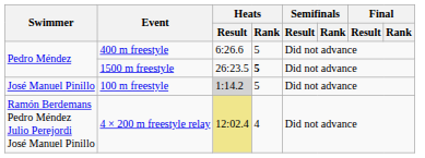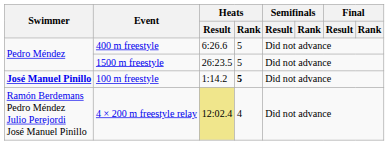1500 m freestyle | Heats / Rank: bold -> normal
100 m freestyle | Swimmer: normal -> bold
100 m freestyle | Heats / Result: lightgrey background -> no background
100 m freestyle | Heats / Rank: normal -> bold
